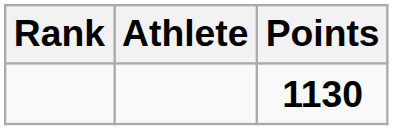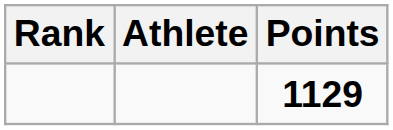row 2 | Points: 1130 -> 1129
